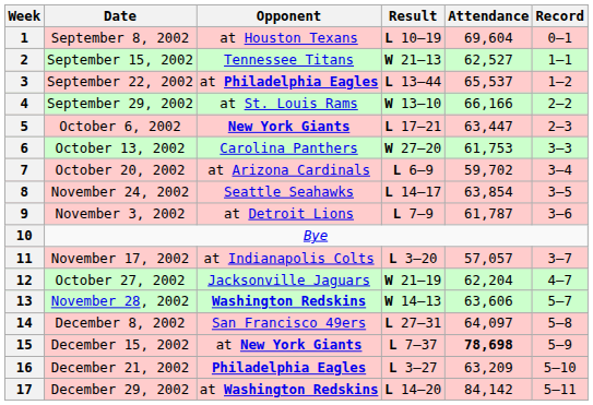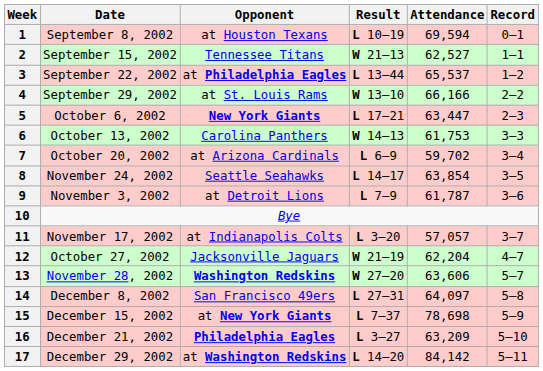1 | Attendance: 69,604 -> 69,594
6 | Result: W 27–20 -> W 14–13
13 | Result: W 14–13 -> W 27–20
15 | Attendance: bold -> normal
